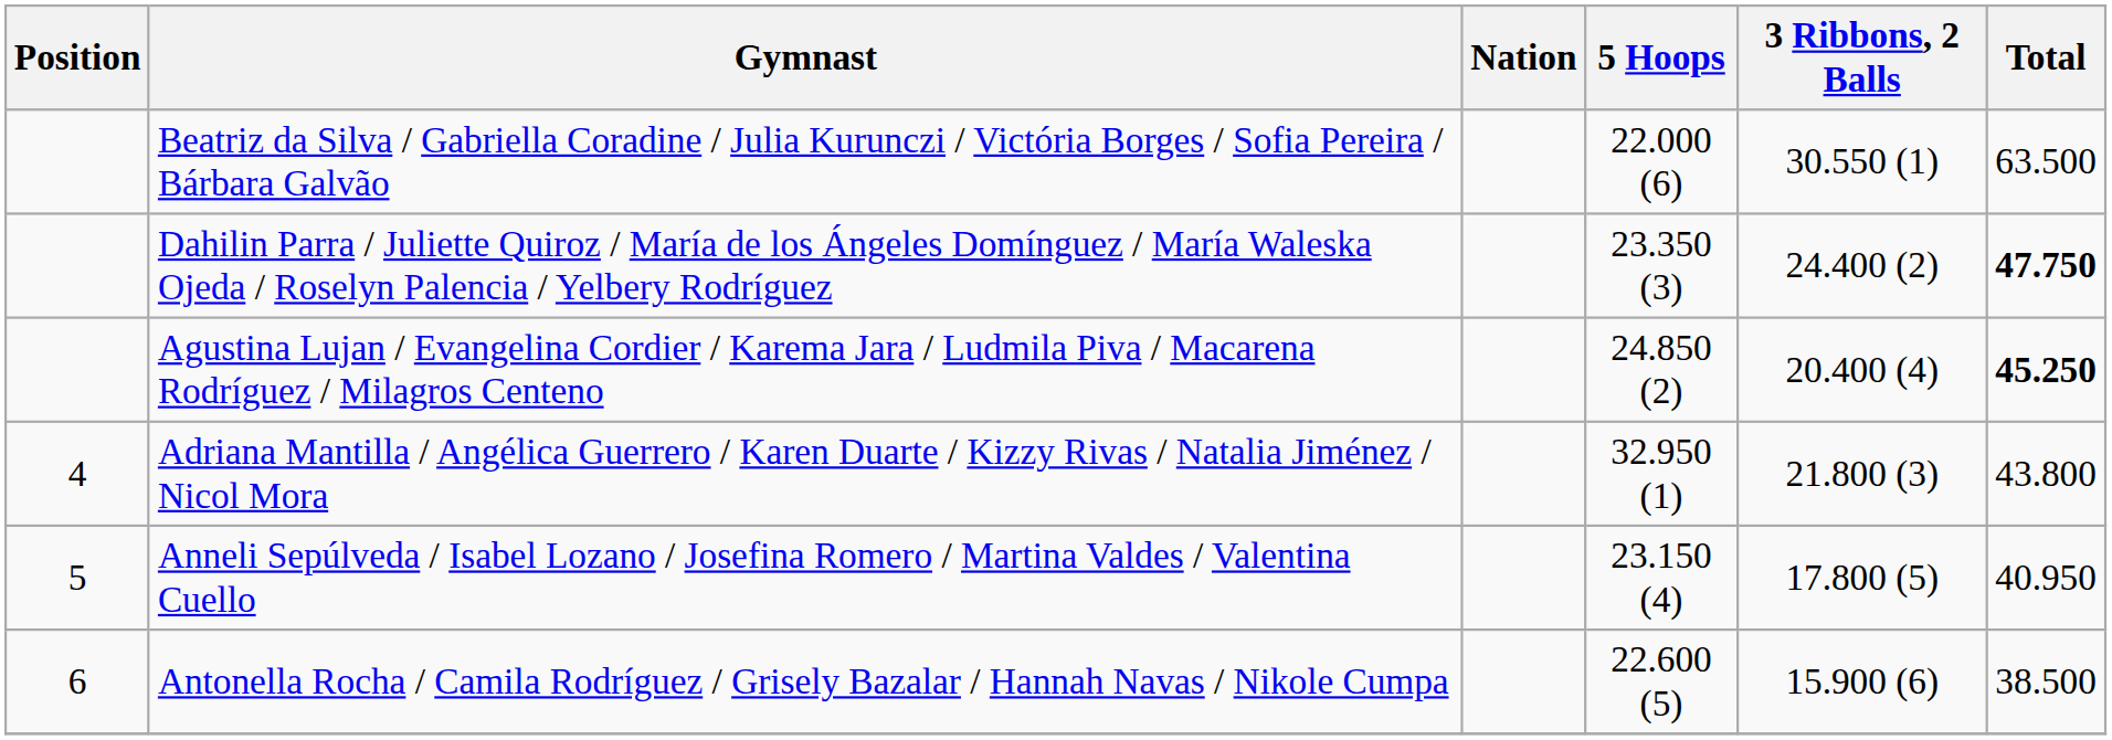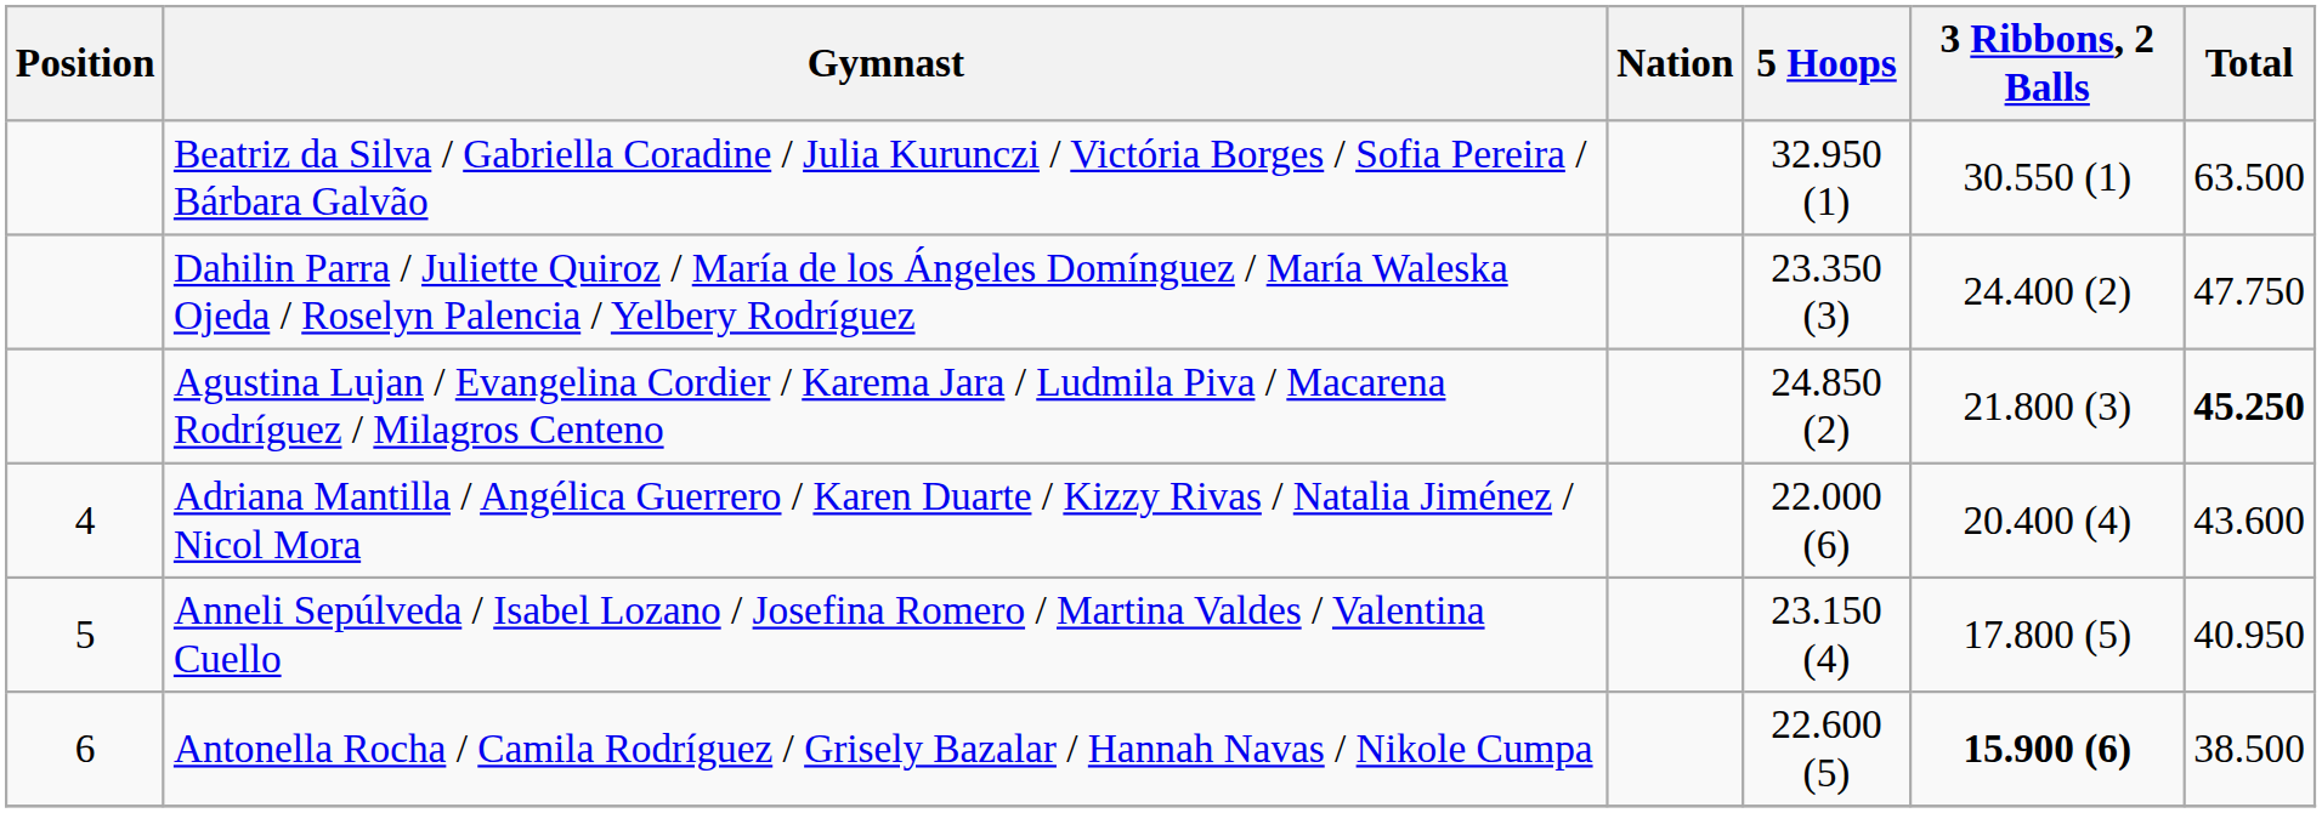row 2 | 5 Hoops: 22.000 (6) -> 32.950 (1)
row 3 | Total: bold -> normal
row 4 | 3 Ribbons, 2 Balls: 20.400 (4) -> 21.800 (3)
row 5 | 5 Hoops: 32.950 (1) -> 22.000 (6)
row 5 | 3 Ribbons, 2 Balls: 21.800 (3) -> 20.400 (4)
row 5 | Total: 43.800 -> 43.600
row 7 | 3 Ribbons, 2 Balls: normal -> bold
